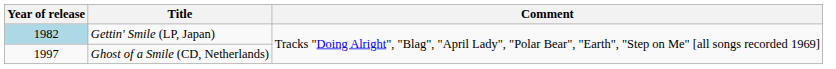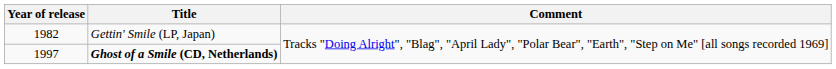row 2 | Year of release: lightblue background -> no background
row 3 | Title: normal -> bold
